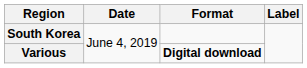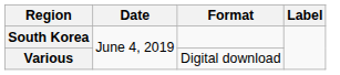Various | Format: bold -> normal
